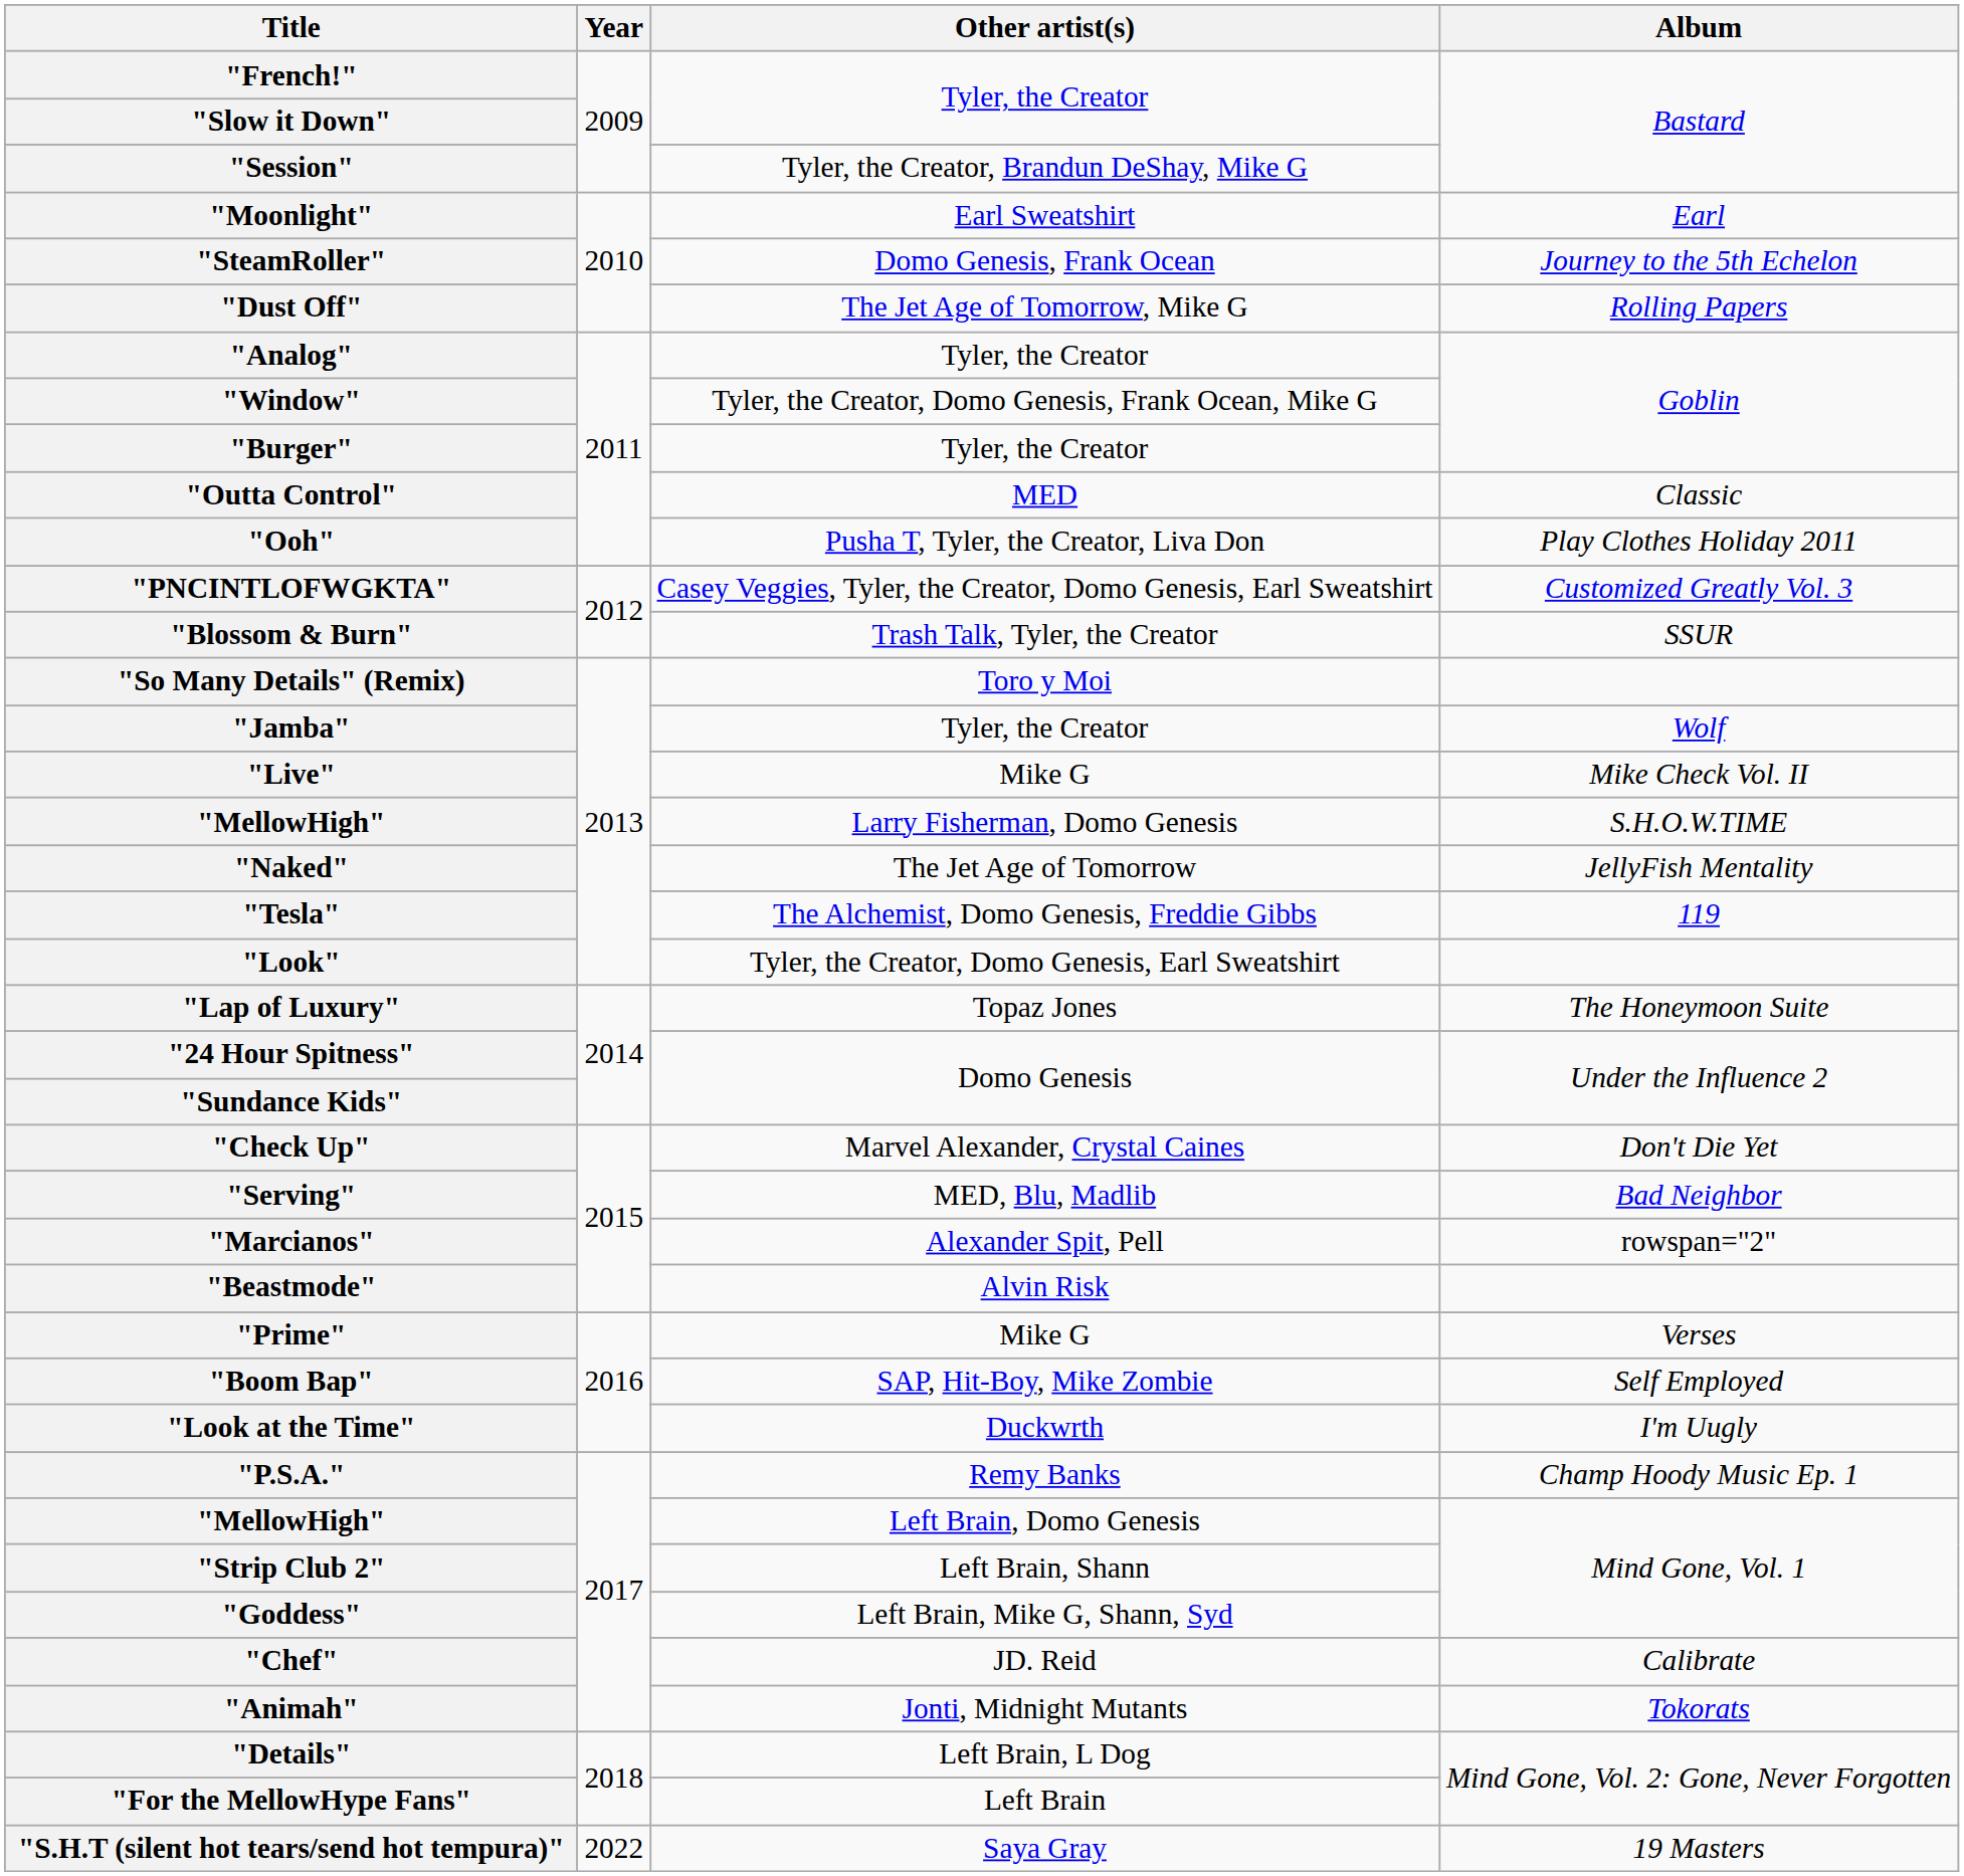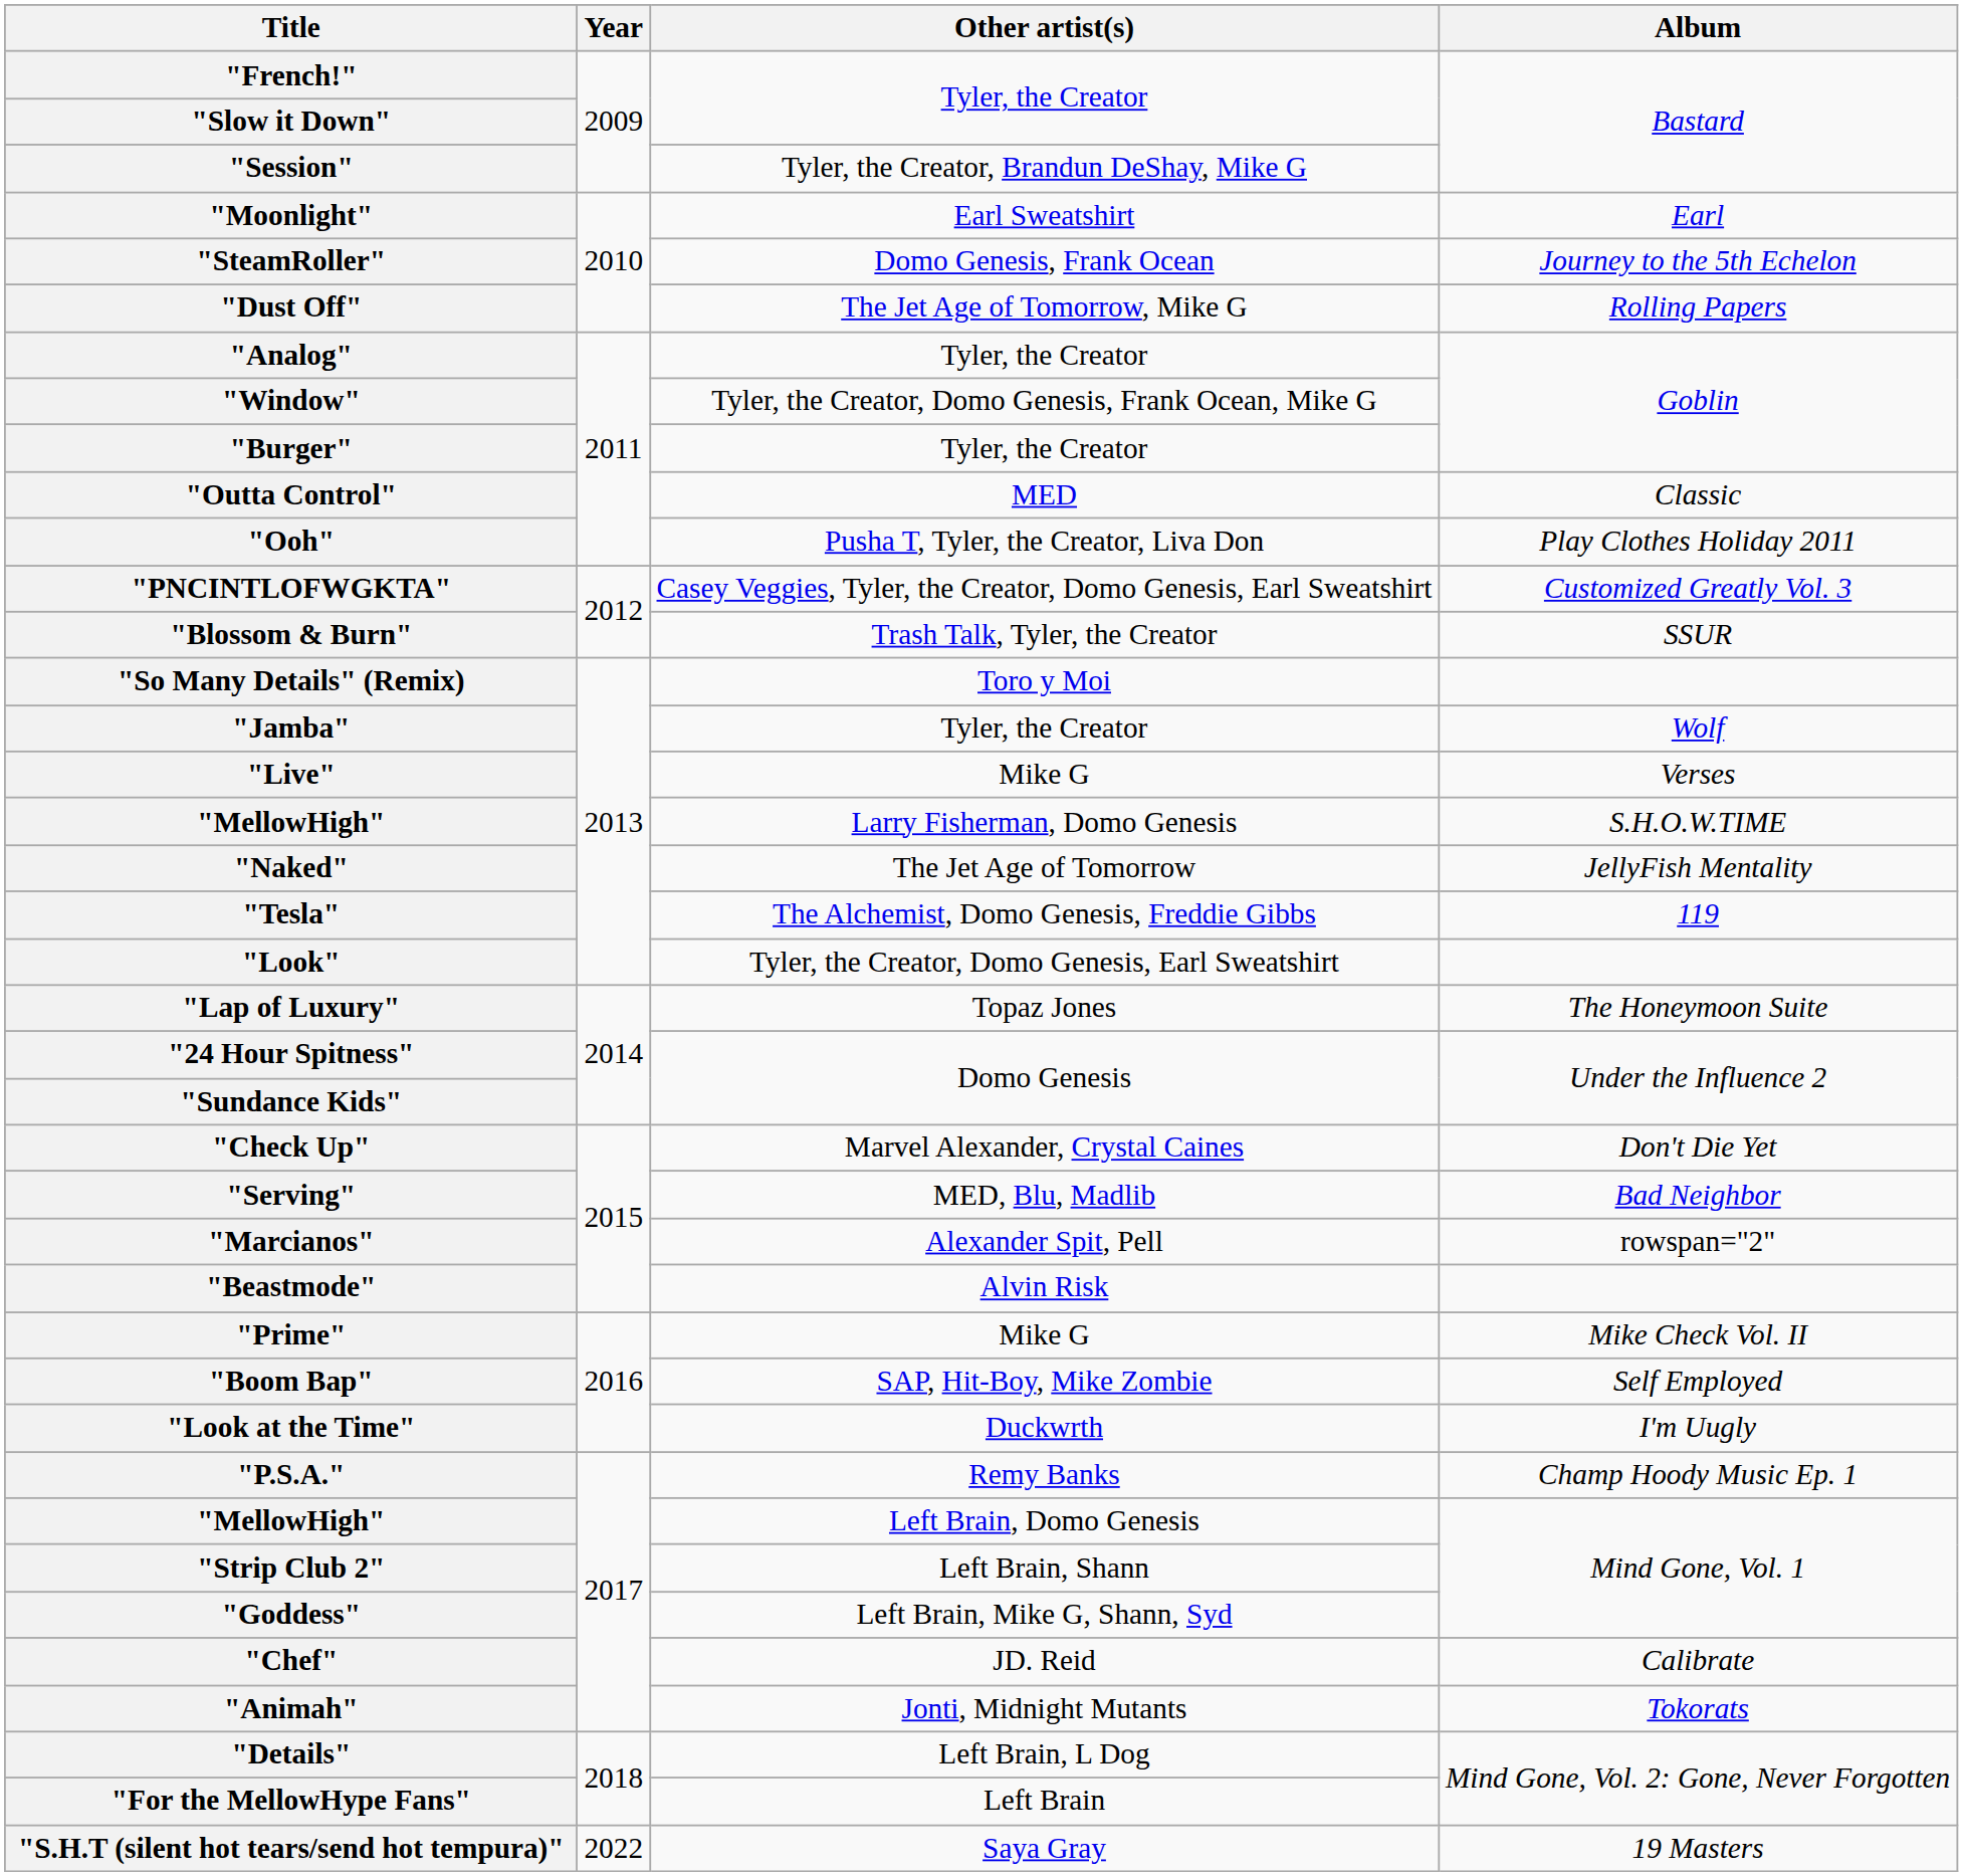"Live" | Album: Mike Check Vol. II -> Verses
"Prime" | Album: Verses -> Mike Check Vol. II
